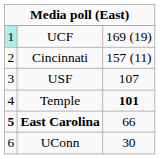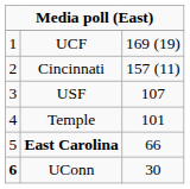UCF | column 1: paleturquoise background -> no background
Temple | column 3: bold -> normal
East Carolina | column 1: bold -> normal
UConn | column 1: normal -> bold
